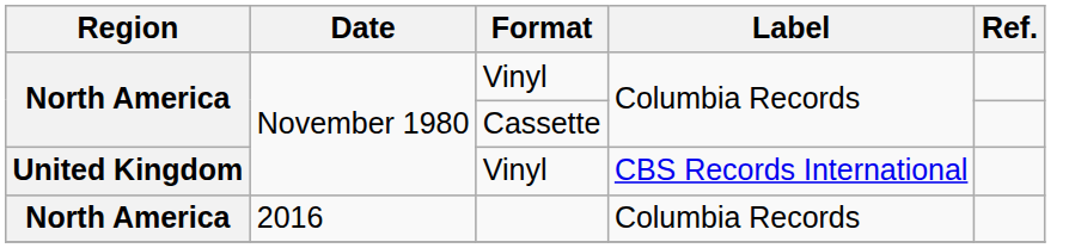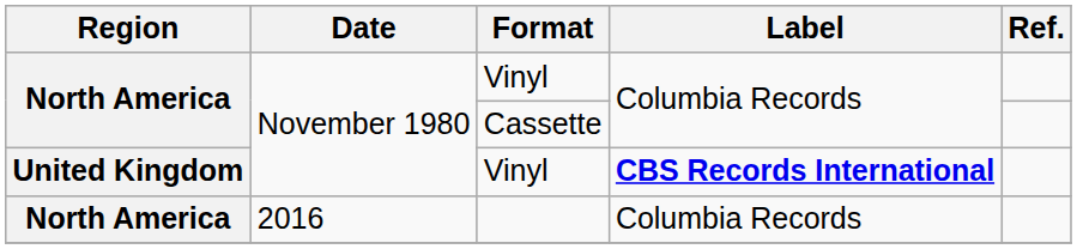United Kingdom / Vinyl | Label: normal -> bold
